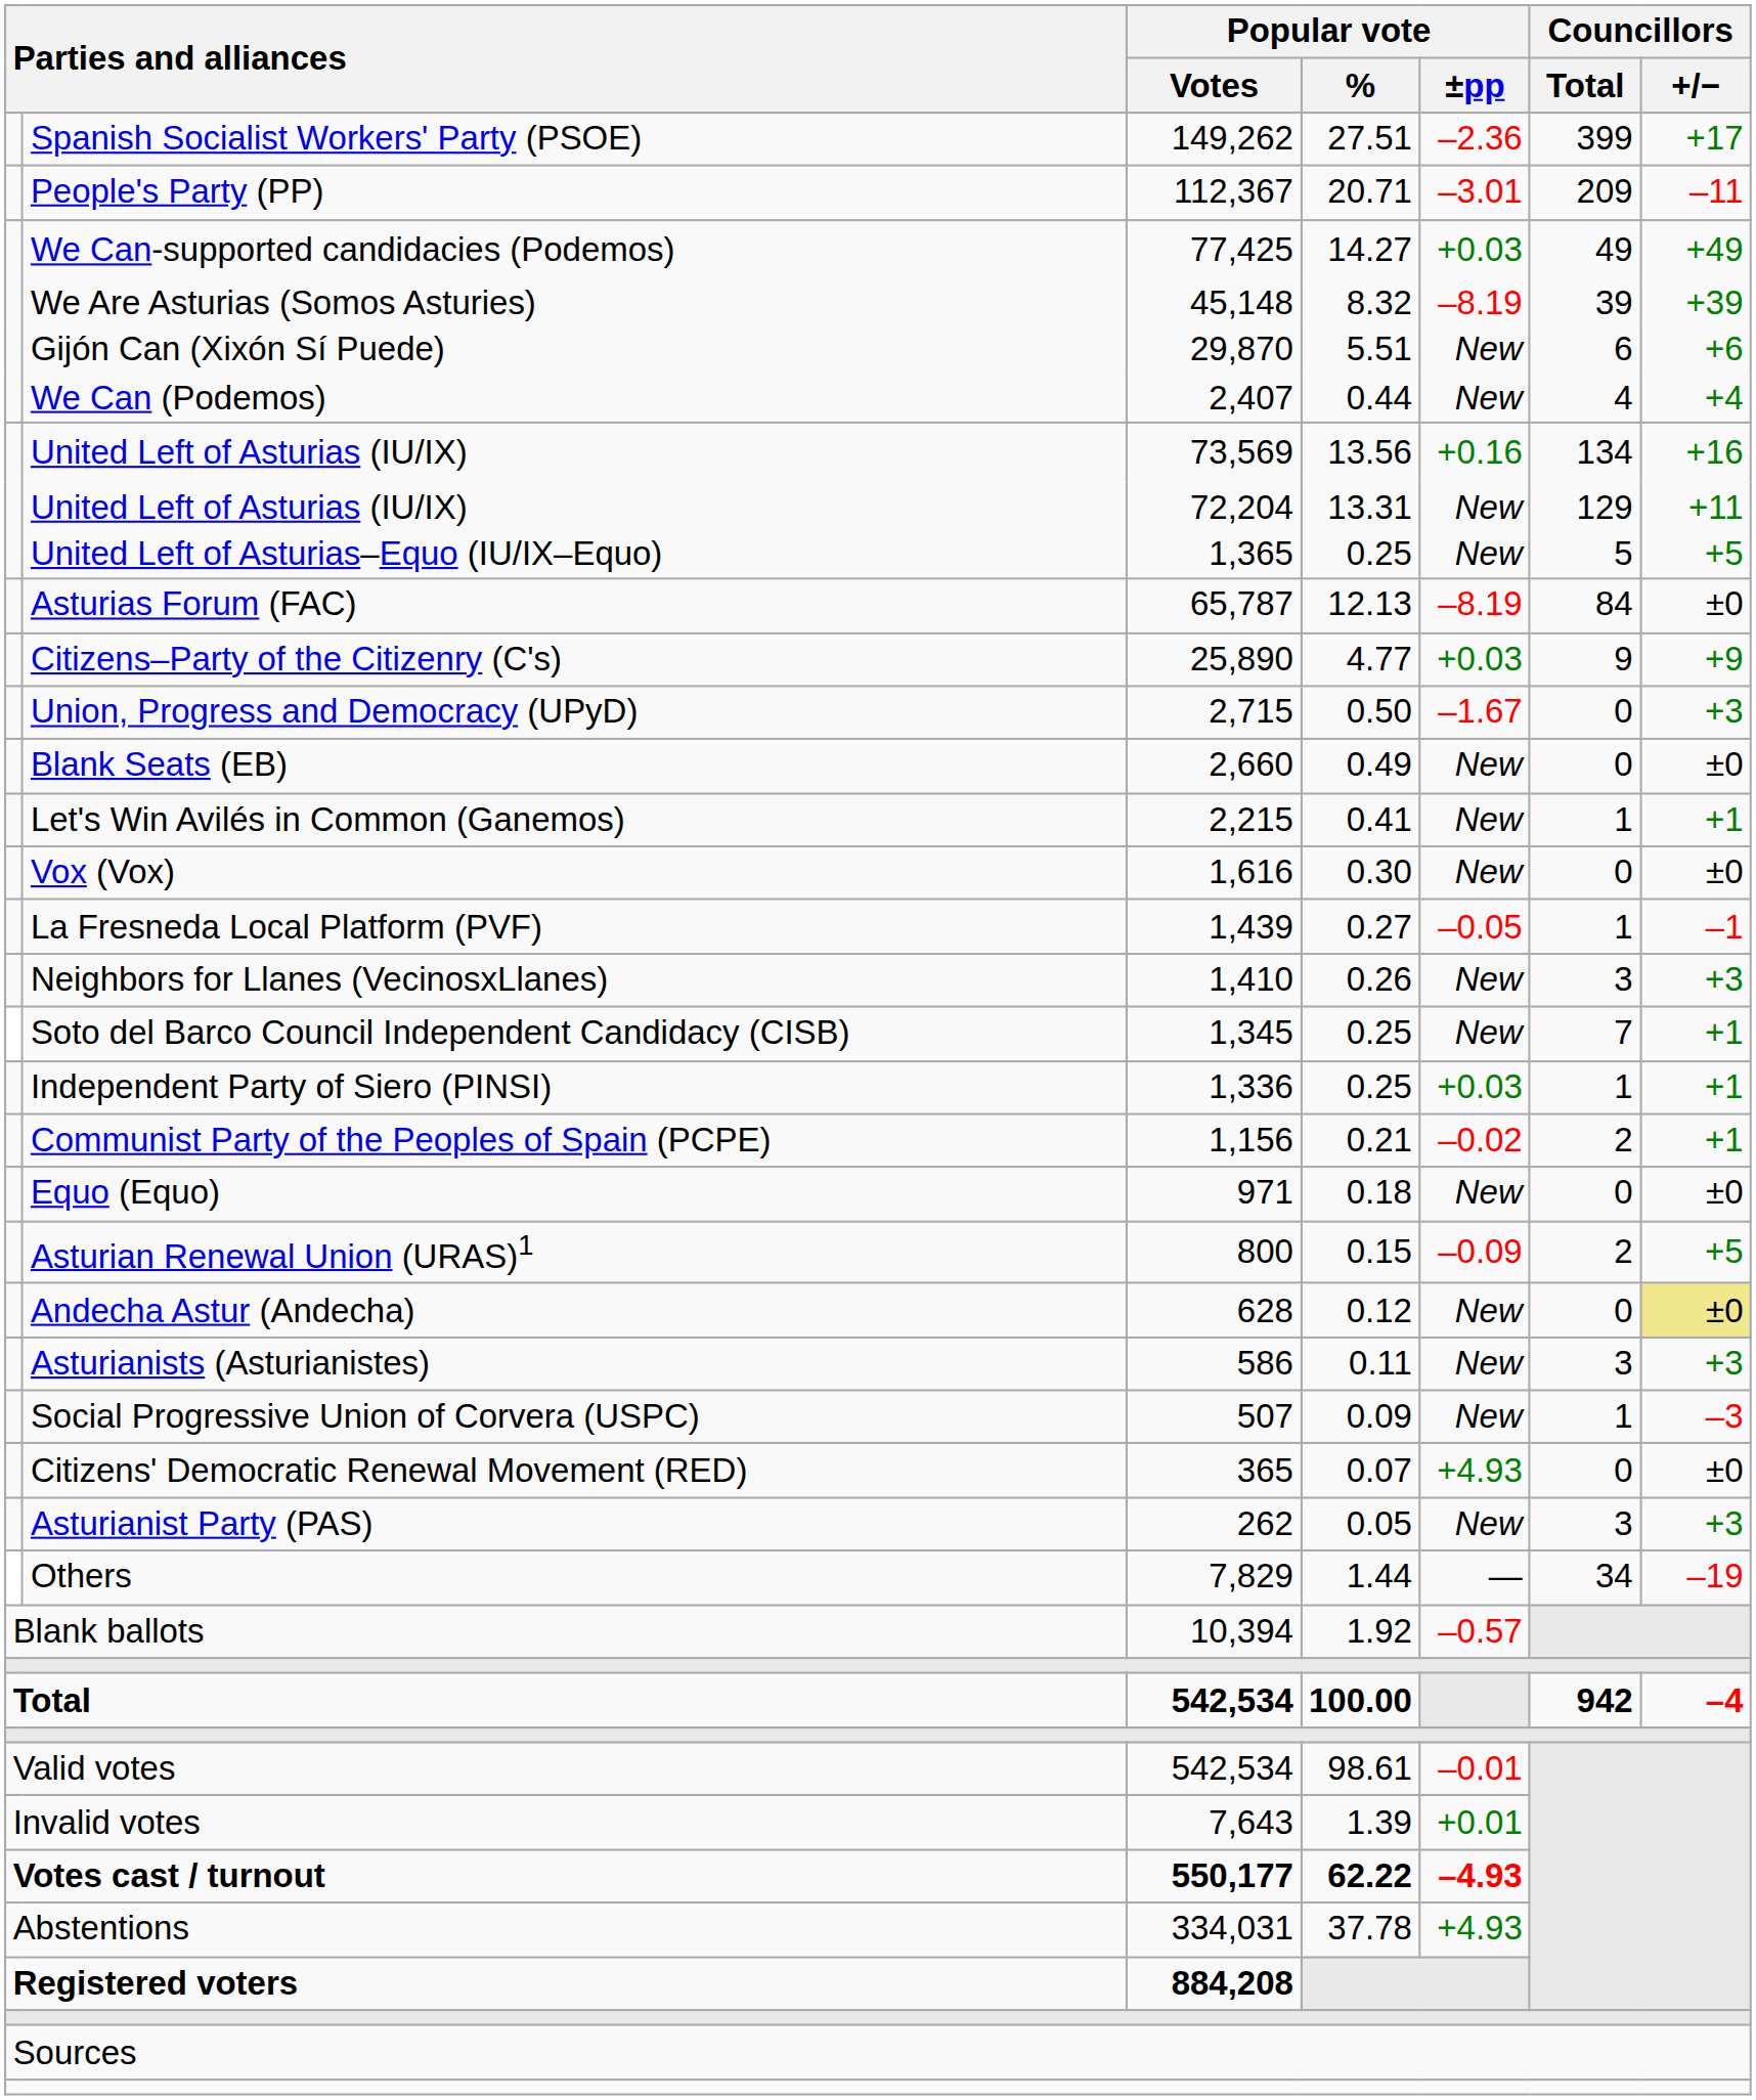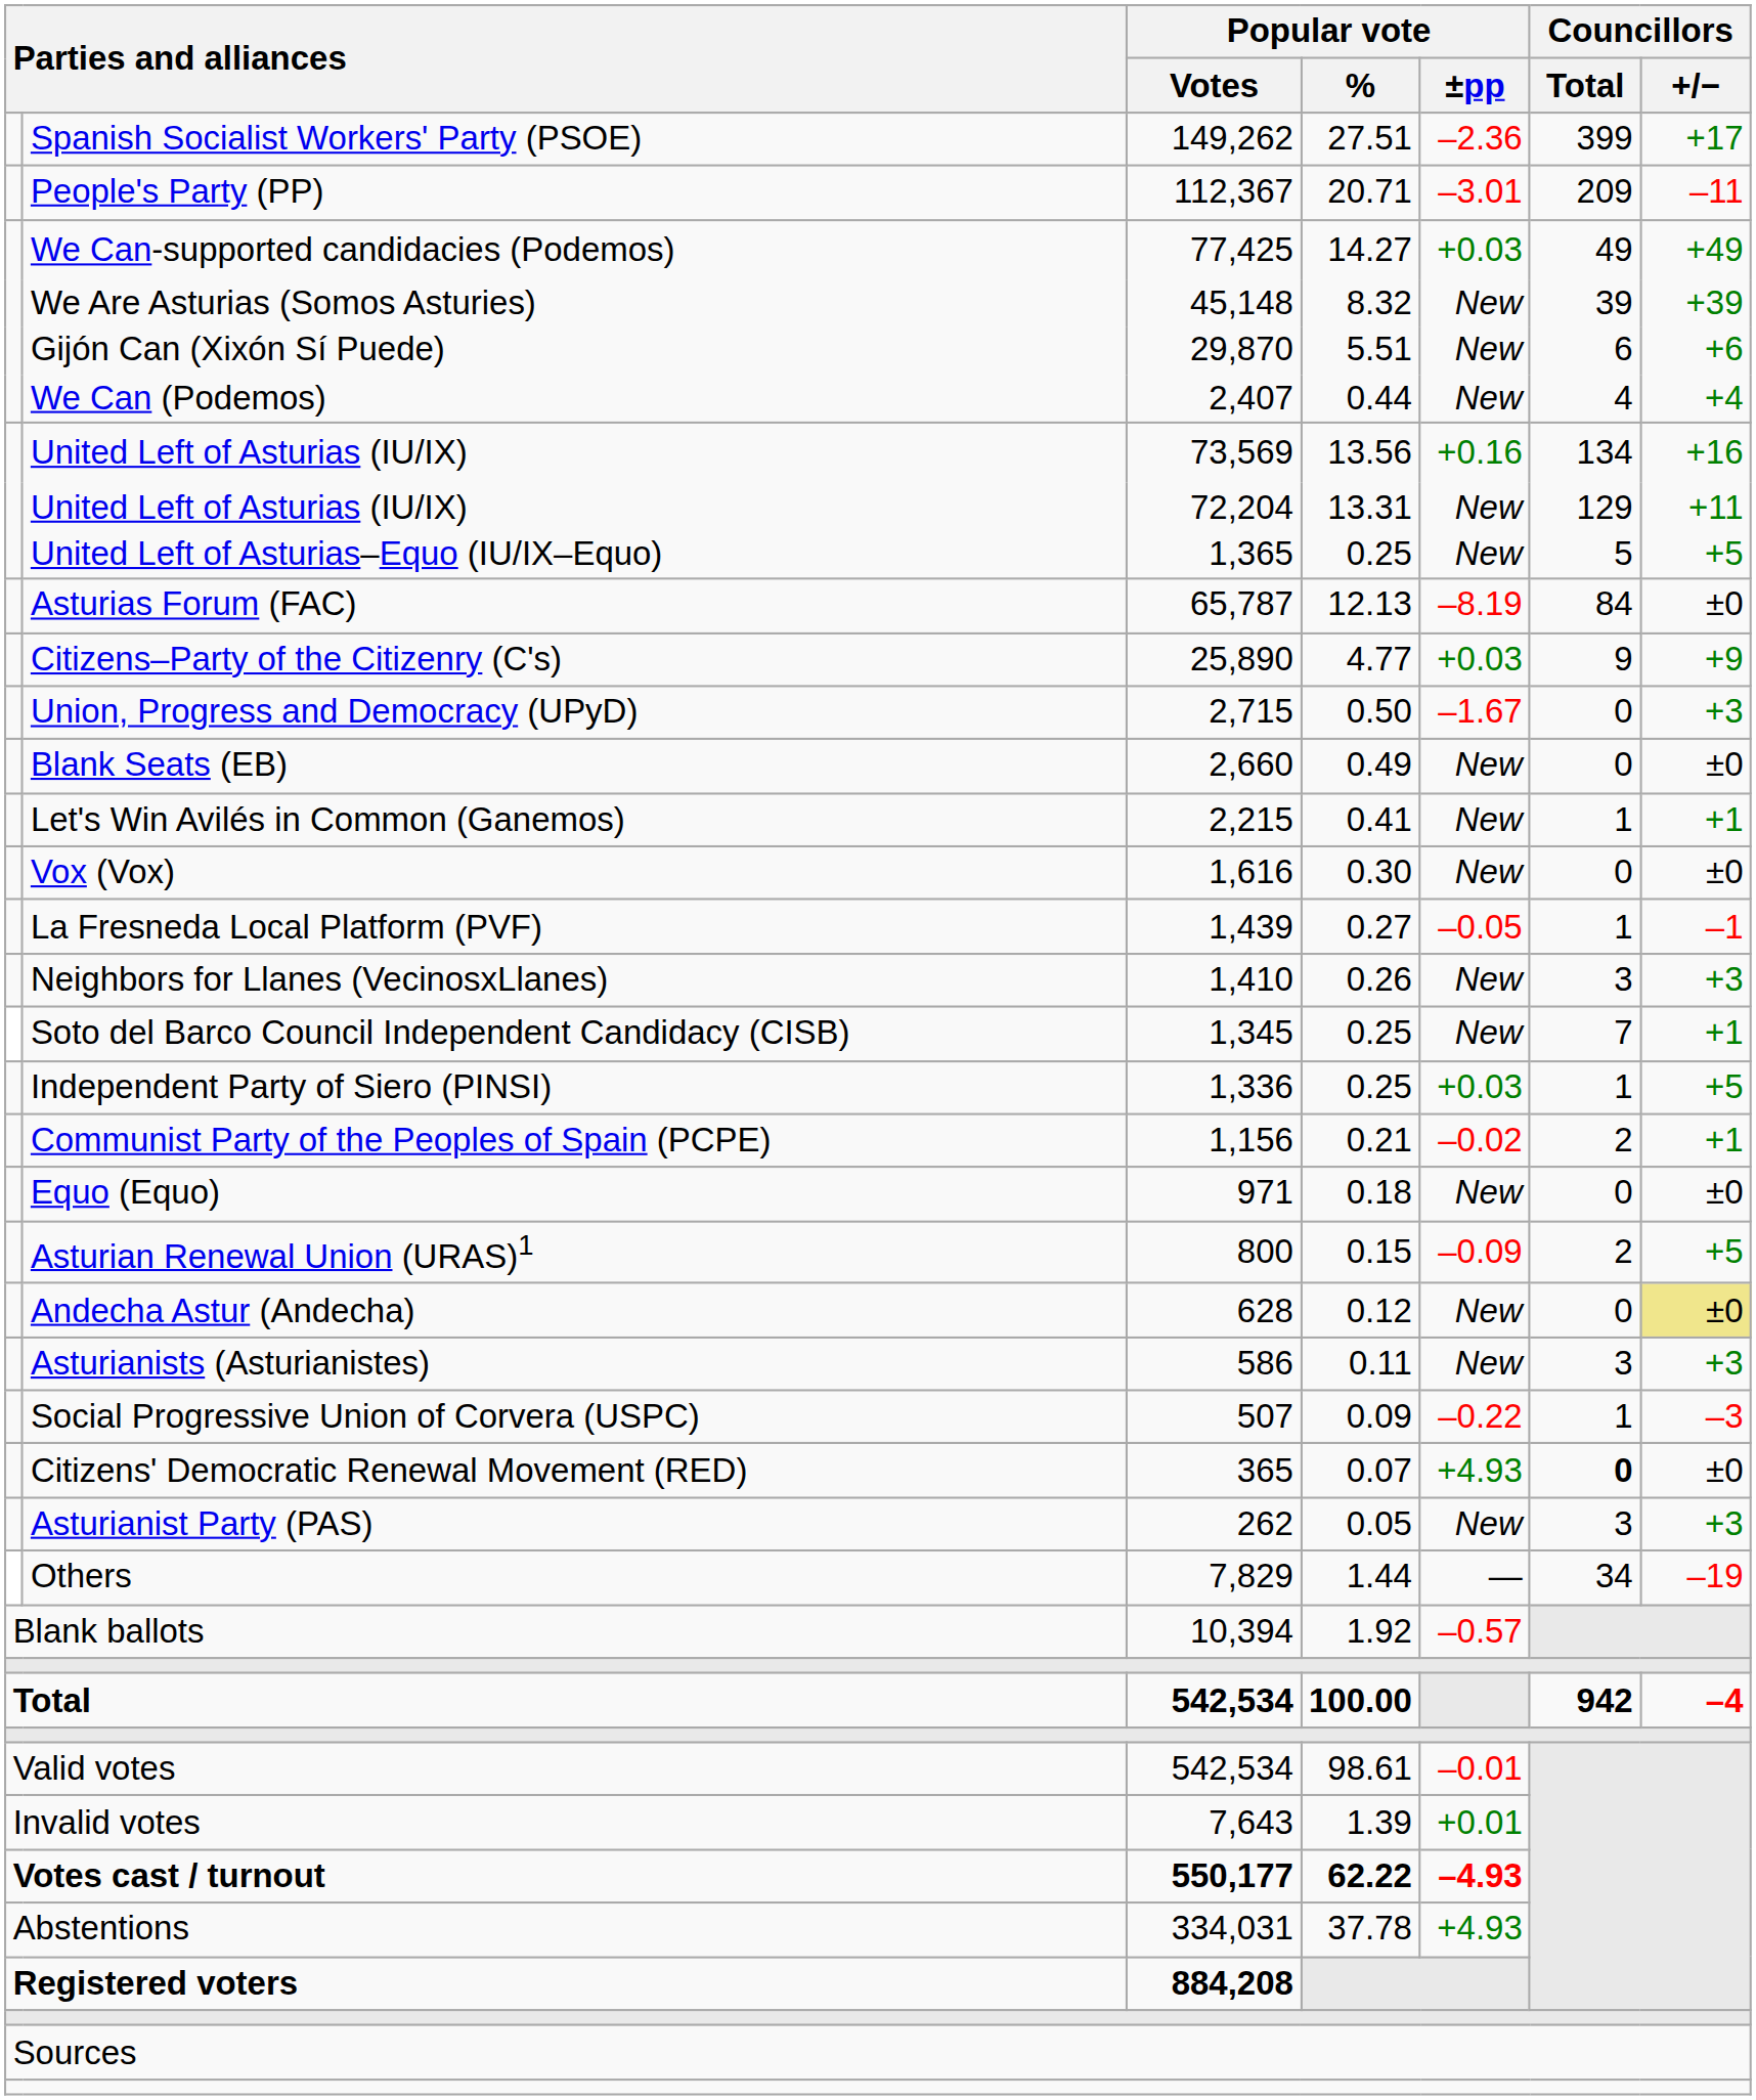We Are Asturias (Somos Asturies) | Popular vote / ±pp: –8.19 -> New
Independent Party of Siero (PINSI) | Councillors / +/−: +1 -> +5
Social Progressive Union of Corvera (USPC) | Popular vote / ±pp: New -> –0.22
Citizens' Democratic Renewal Movement (RED) | Councillors / Total: normal -> bold
